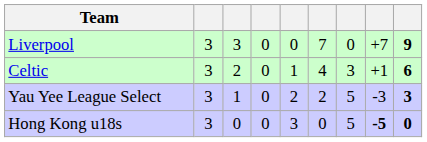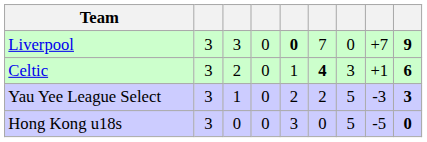Liverpool | column 5: normal -> bold
Celtic | column 6: normal -> bold
Hong Kong u18s | column 8: bold -> normal
